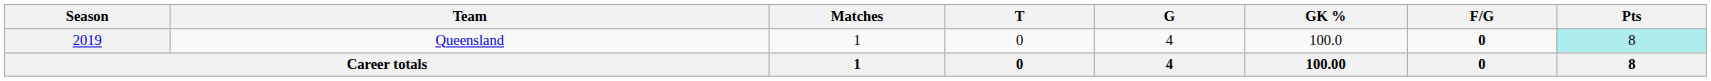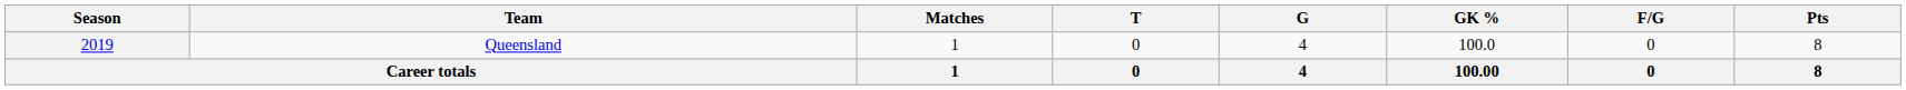2019 | F/G: bold -> normal
2019 | Pts: paleturquoise background -> no background
